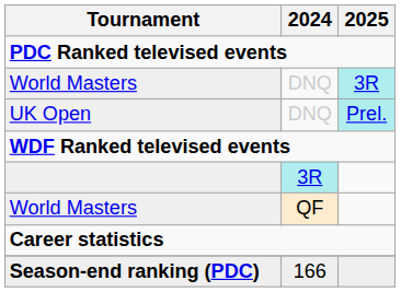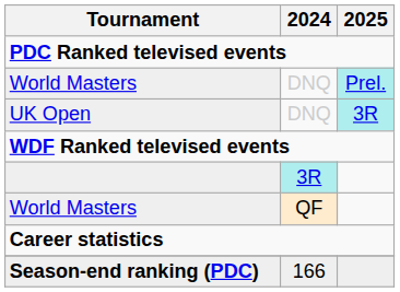World Masters / DNQ | 2025: 3R -> Prel.
UK Open | 2025: Prel. -> 3R
